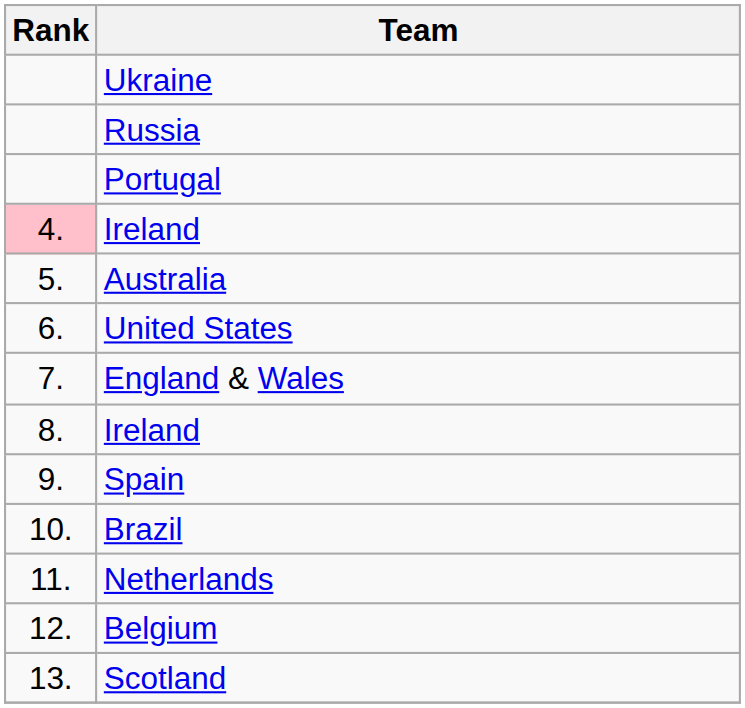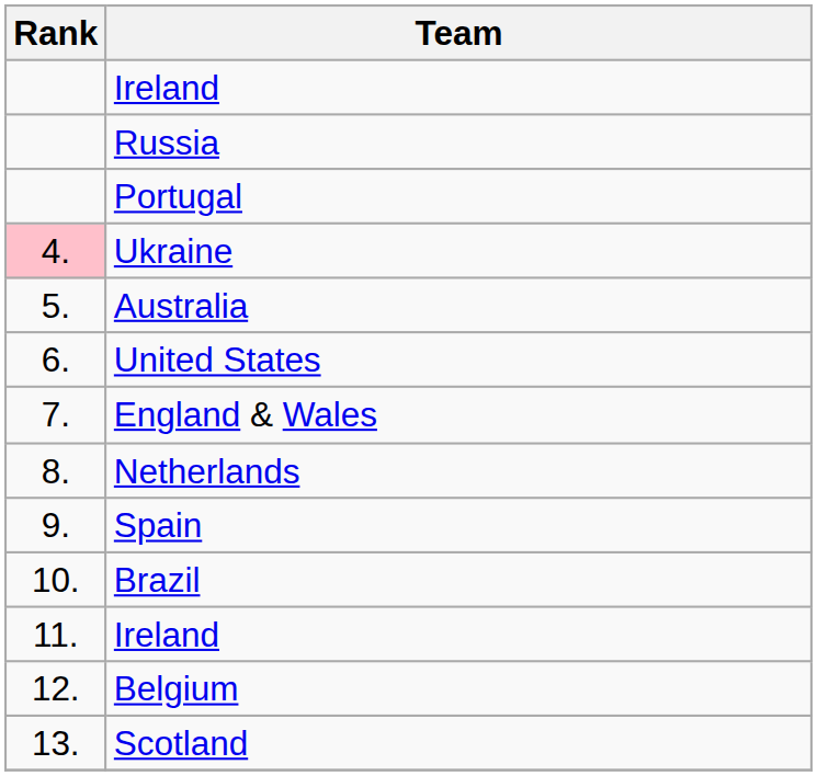row 2 | Team: Ukraine -> Ireland
row 5 | Team: Ireland -> Ukraine
row 9 | Team: Ireland -> Netherlands
row 12 | Team: Netherlands -> Ireland
